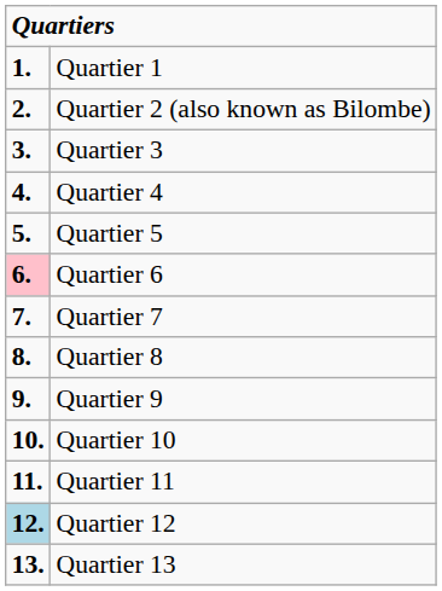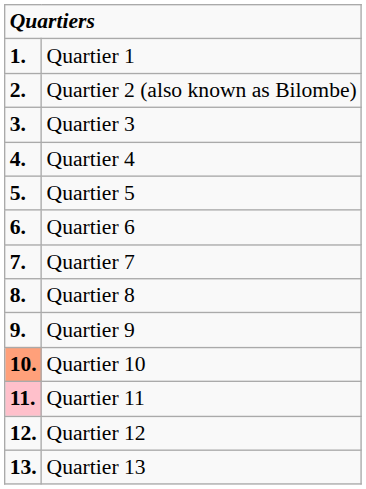Quartier 6 | column 1: pink background -> no background
Quartier 10 | column 1: no background -> lightsalmon background
Quartier 11 | column 1: no background -> pink background
Quartier 12 | column 1: lightblue background -> no background
